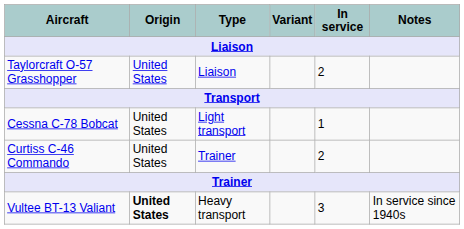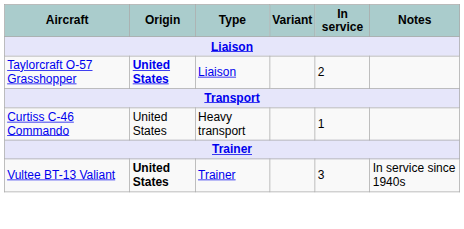Taylorcraft O-57 Grasshopper | Origin: normal -> bold
- row: Cessna C-78 Bobcat | United States | Light transport | 1
Curtiss C-46 Commando | Type: Trainer -> Heavy transport
Curtiss C-46 Commando | In service: 2 -> 1
Vultee BT-13 Valiant | Type: Heavy transport -> Trainer
